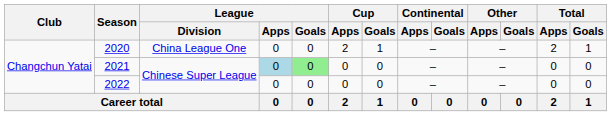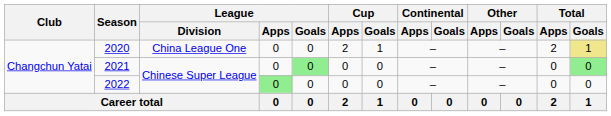2020 | Total / Goals: no background -> khaki background
2021 | League / Apps: lightblue background -> no background
2021 | Total / Goals: no background -> lightgreen background
2022 | League / Apps: no background -> lightgreen background
